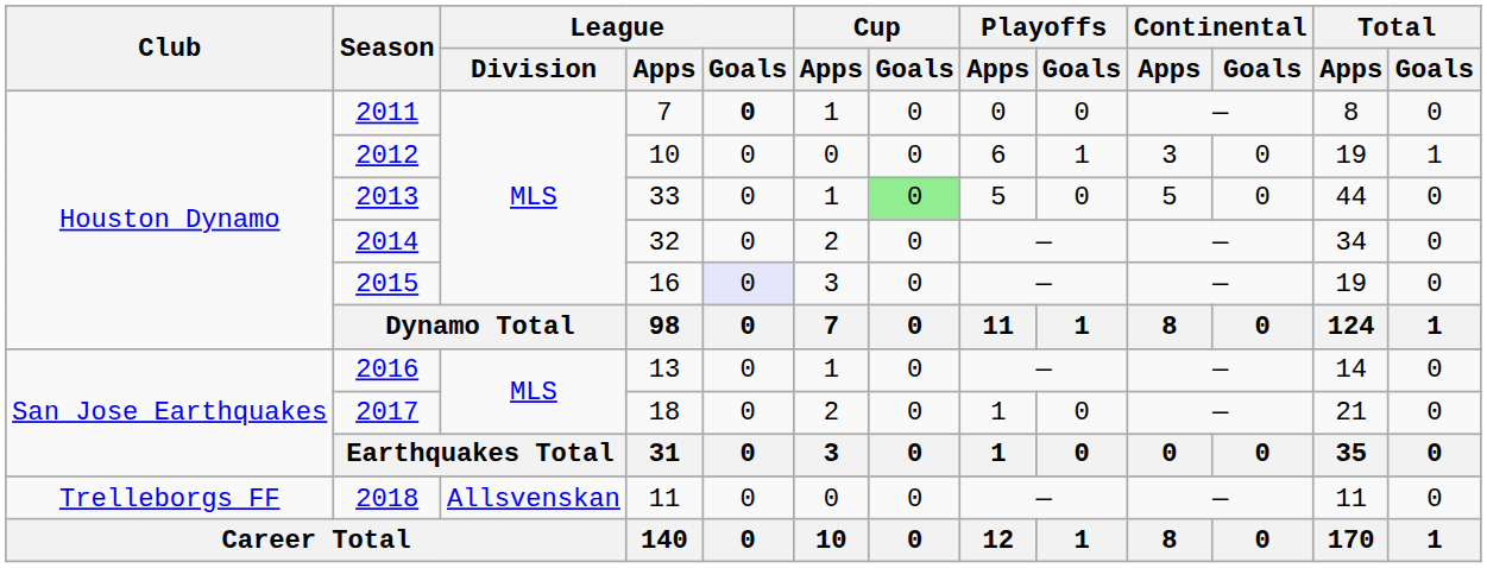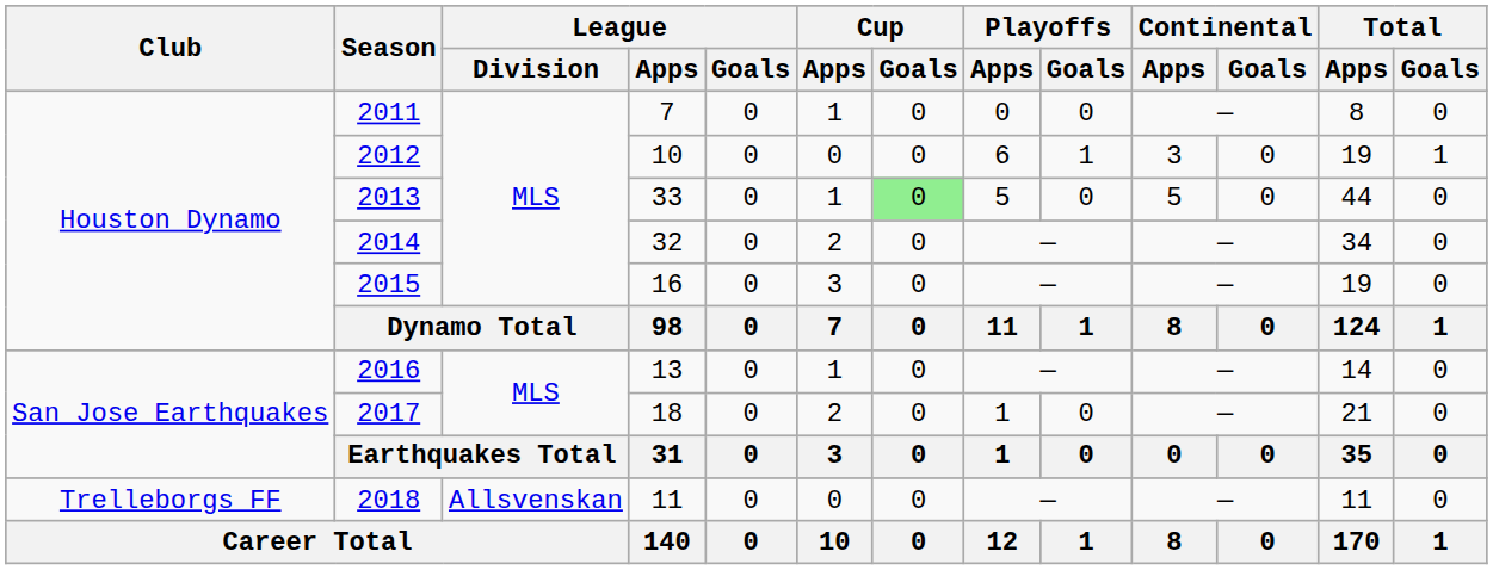2011 | League / Goals: bold -> normal
2015 | League / Goals: lavender background -> no background
